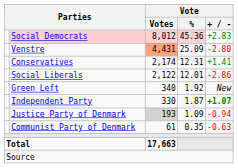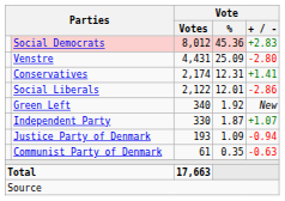Venstre | Vote / Votes: lightsalmon background -> no background
Independent Party | Vote / + / -: bold -> normal
Justice Party of Denmark | Vote / Votes: lightgrey background -> no background
